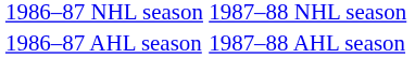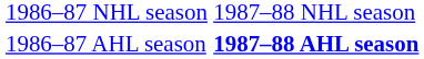1986–87 AHL season | column 2: normal -> bold
